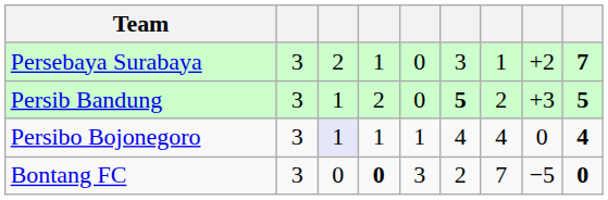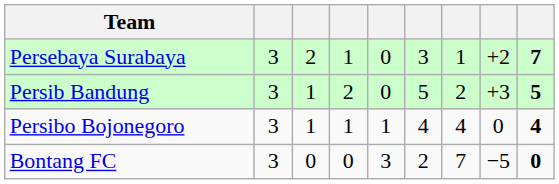Persib Bandung | column 6: bold -> normal
Persibo Bojonegoro | column 3: lavender background -> no background
Bontang FC | column 4: bold -> normal
